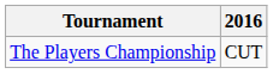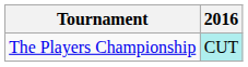The Players Championship | 2016: no background -> paleturquoise background
